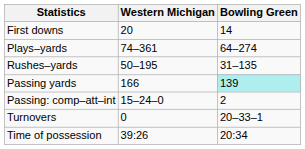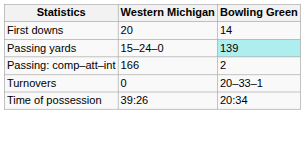- row: Plays–yards | 74–361 | 64–274
- row: Rushes–yards | 50–195 | 31–135
Passing yards | Western Michigan: 166 -> 15–24–0
Passing: comp–att–int | Western Michigan: 15–24–0 -> 166
